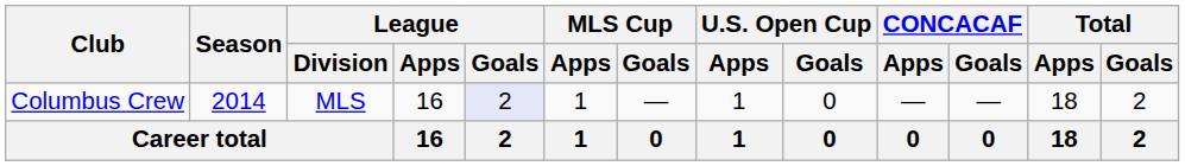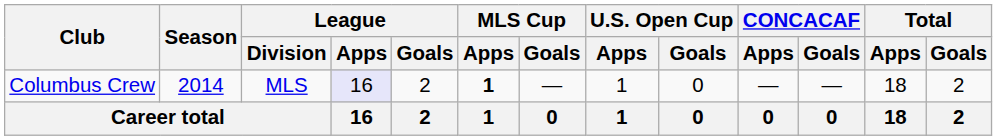Columbus Crew | League / Apps: no background -> lavender background
Columbus Crew | League / Goals: lavender background -> no background
Columbus Crew | MLS Cup / Apps: normal -> bold
